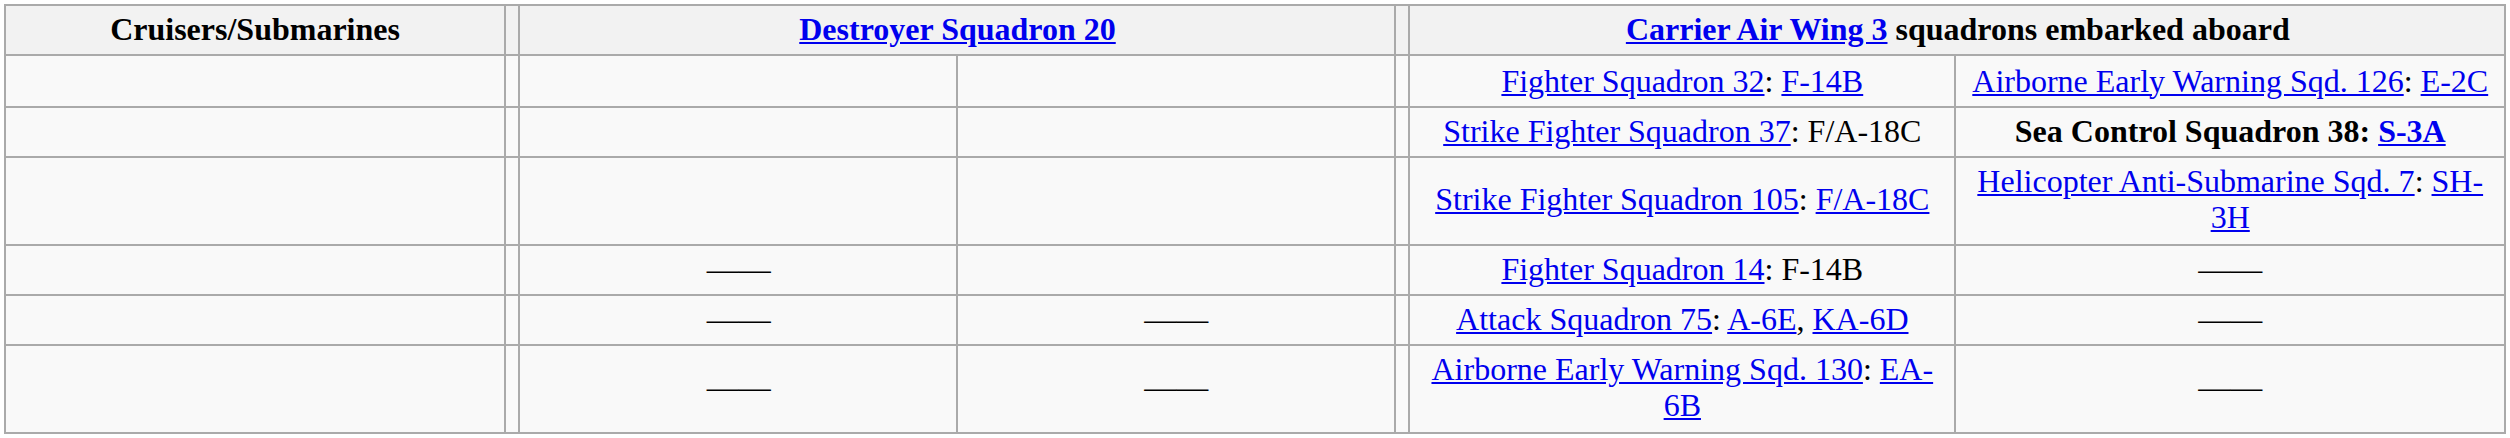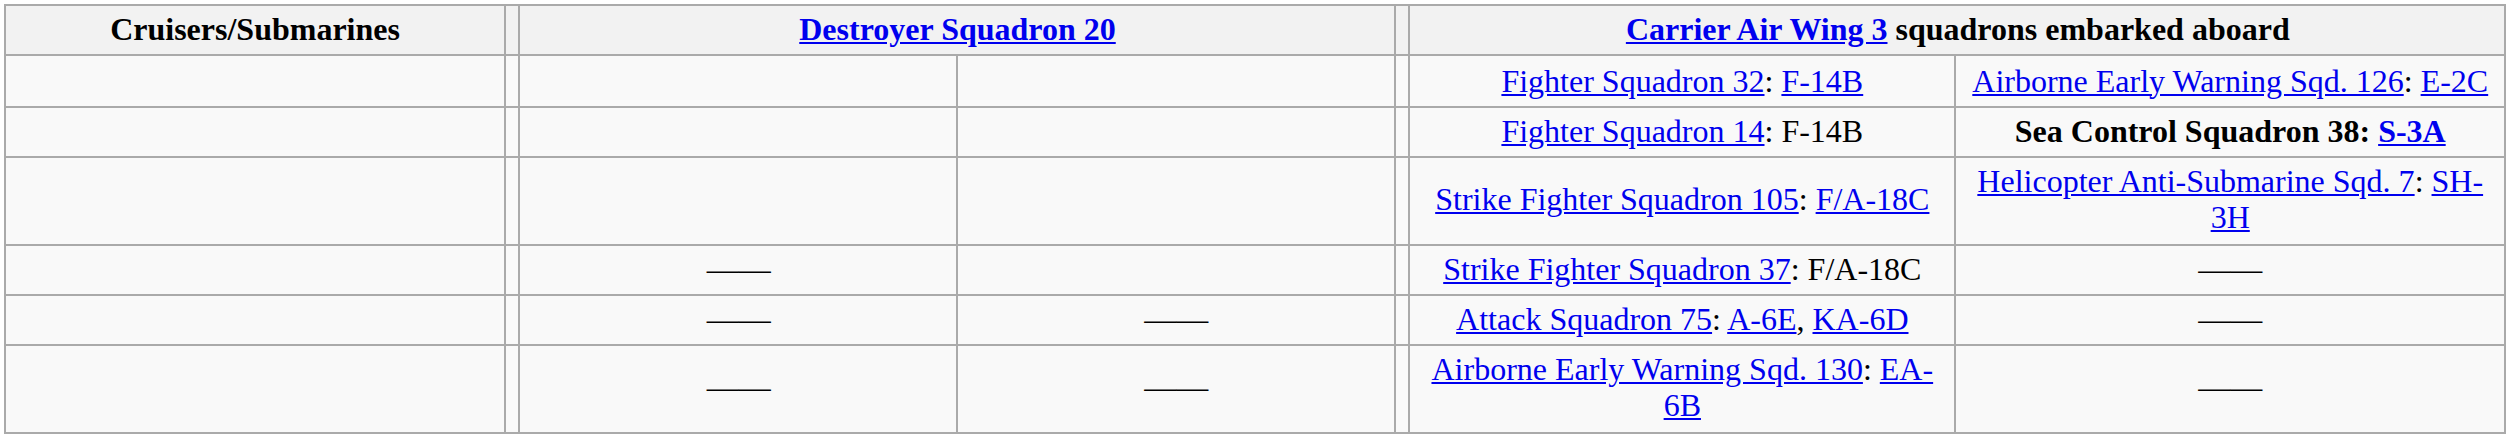row 3 | column 6: Strike Fighter Squadron 37: F/A-18C -> Fighter Squadron 14: F-14B
row 5 | column 6: Fighter Squadron 14: F-14B -> Strike Fighter Squadron 37: F/A-18C
